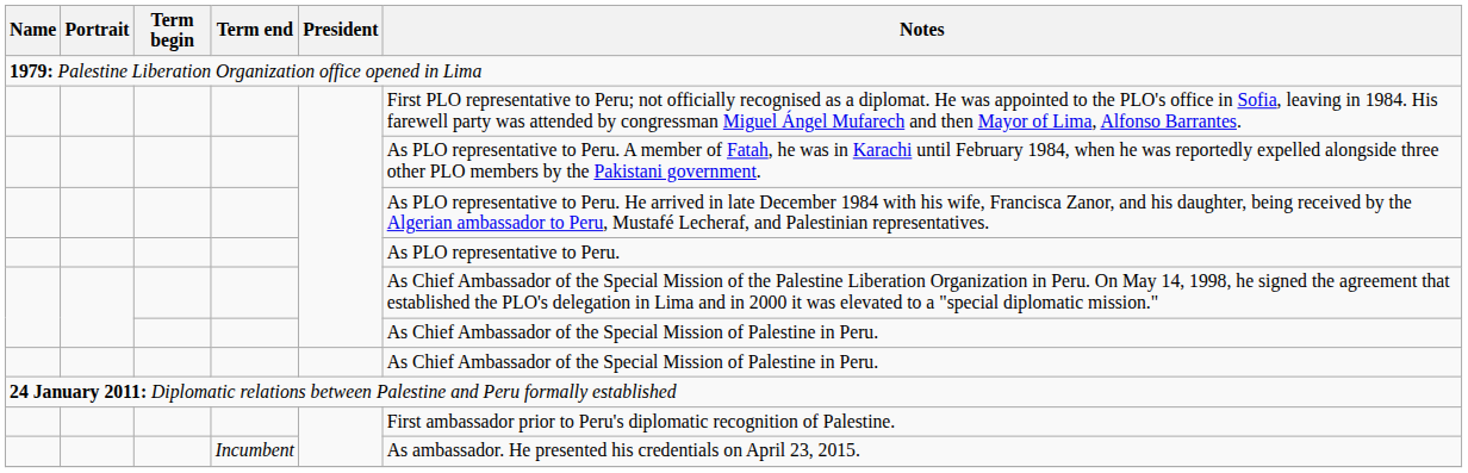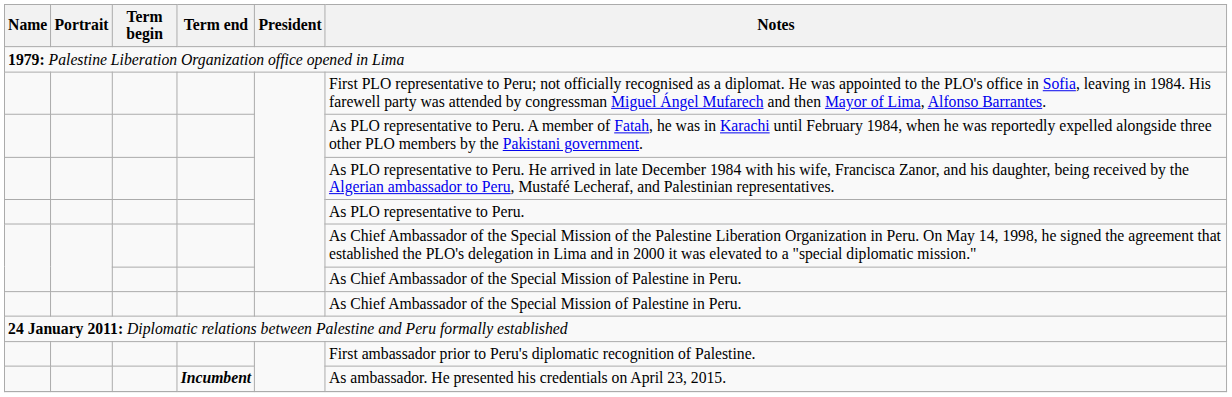Incumbent | Term end: normal -> bold
